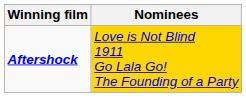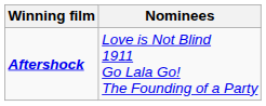Aftershock | Nominees: gold background -> no background
